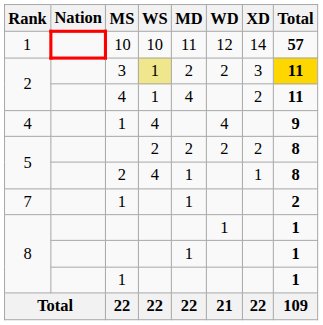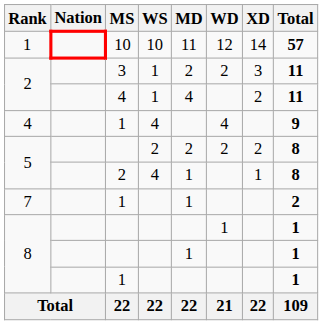2 / 3 | WS: khaki background -> no background
2 / 3 | Total: gold background -> no background
